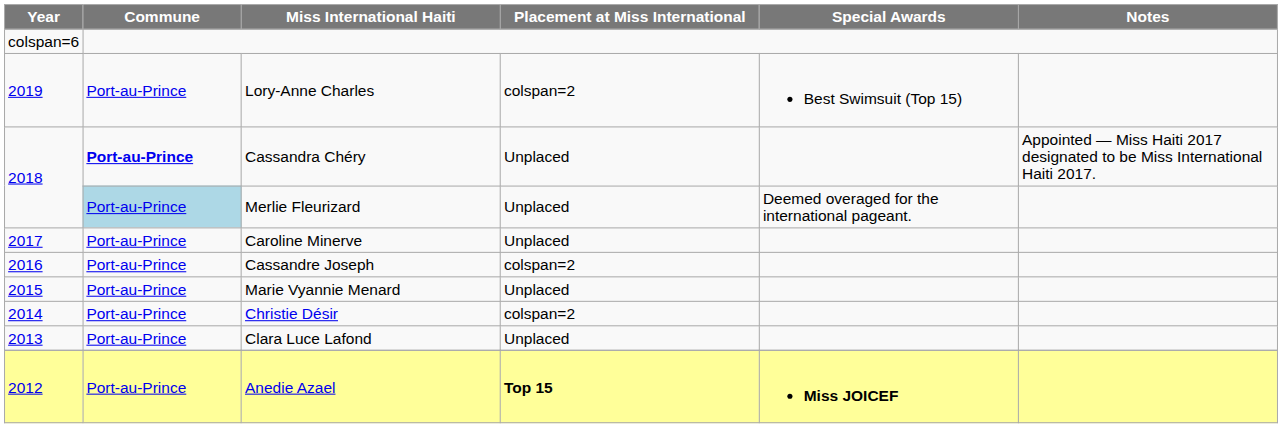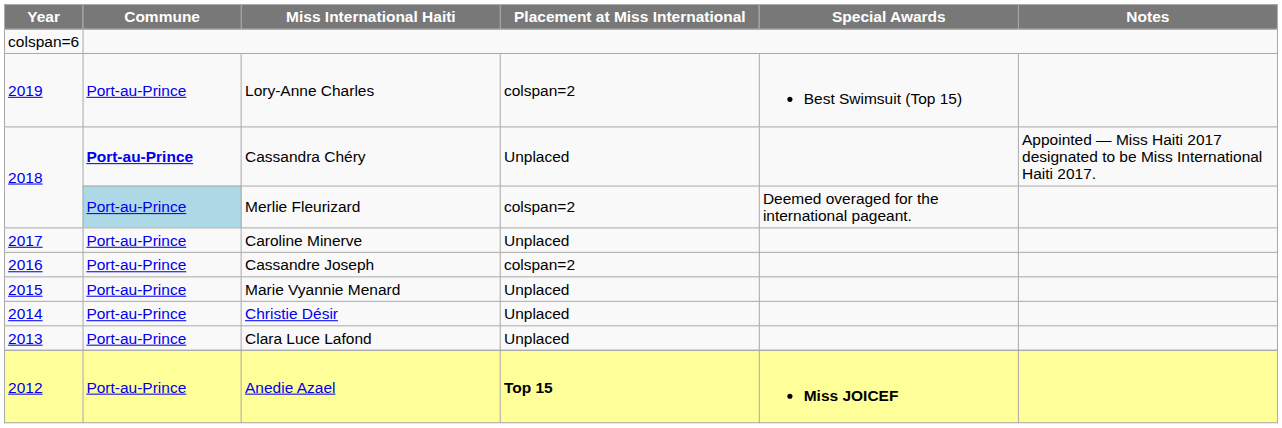Merlie Fleurizard | Placement at Miss International: Unplaced -> colspan=2
Christie Désir | Placement at Miss International: colspan=2 -> Unplaced
